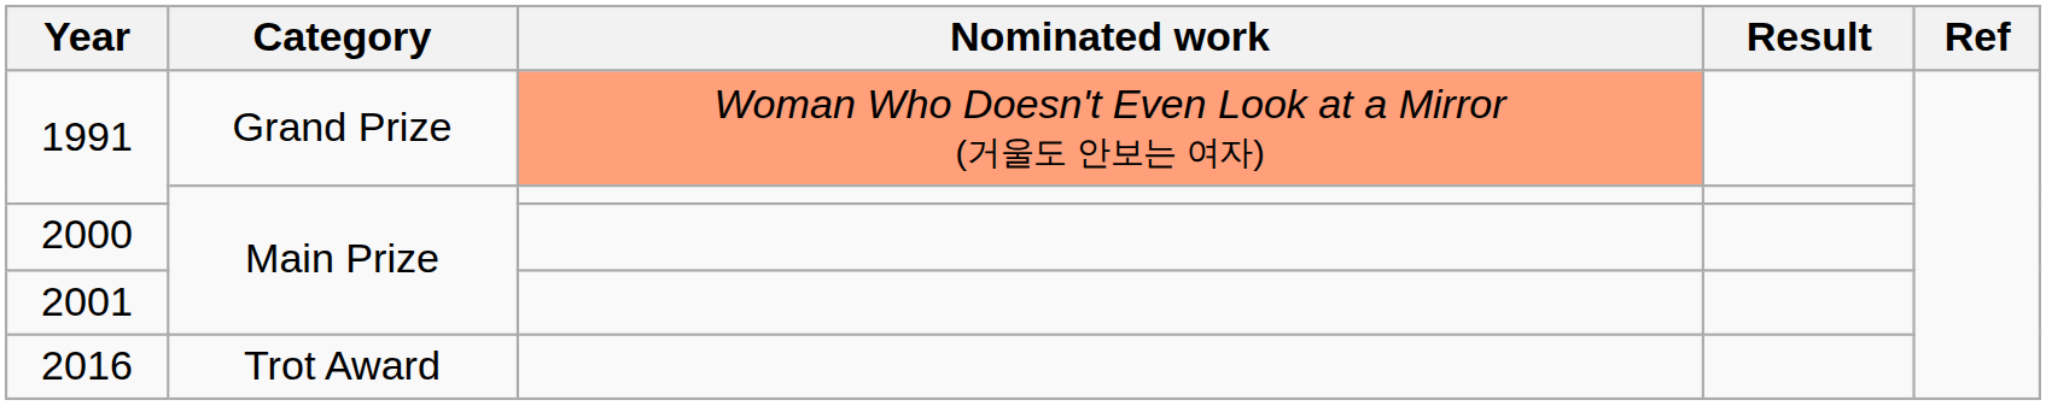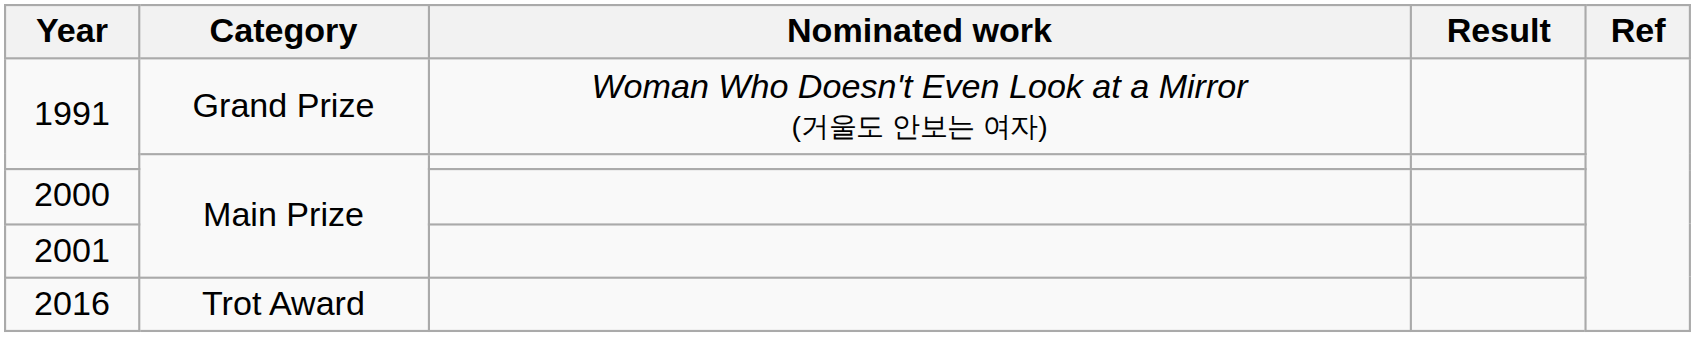1991 / Grand Prize | Nominated work: lightsalmon background -> no background
